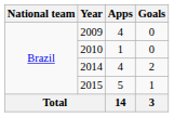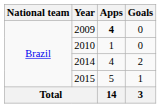2009 | Apps: normal -> bold
